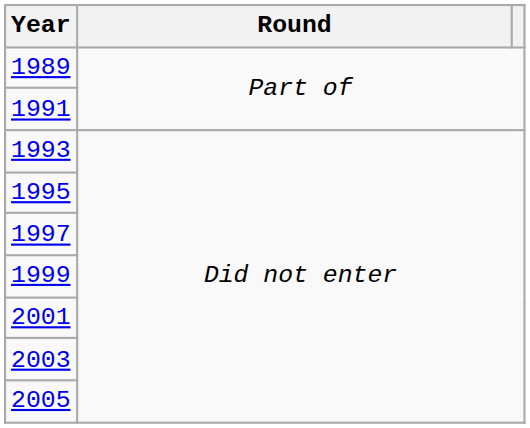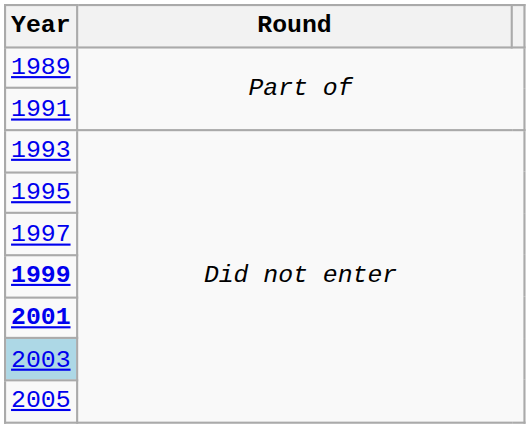1999 | Year: normal -> bold
2001 | Year: normal -> bold
2003 | Year: no background -> lightblue background
